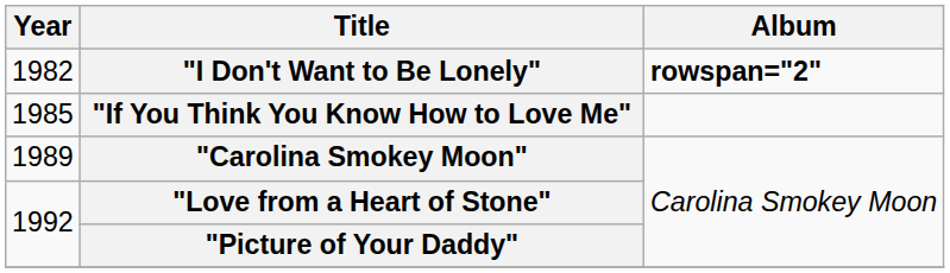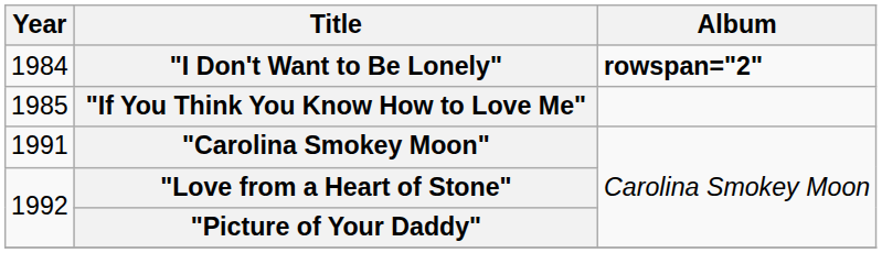"I Don't Want to Be Lonely" | Year: 1982 -> 1984
"Carolina Smokey Moon" | Year: 1989 -> 1991
